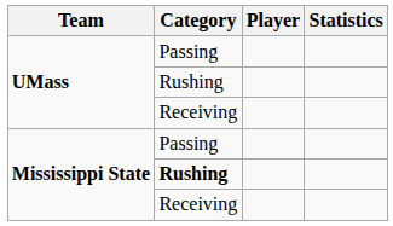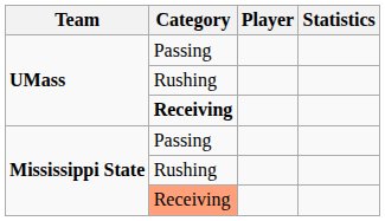UMass / Receiving | Category: normal -> bold
Mississippi State / Rushing | Category: bold -> normal
Mississippi State / Receiving | Category: no background -> lightsalmon background
